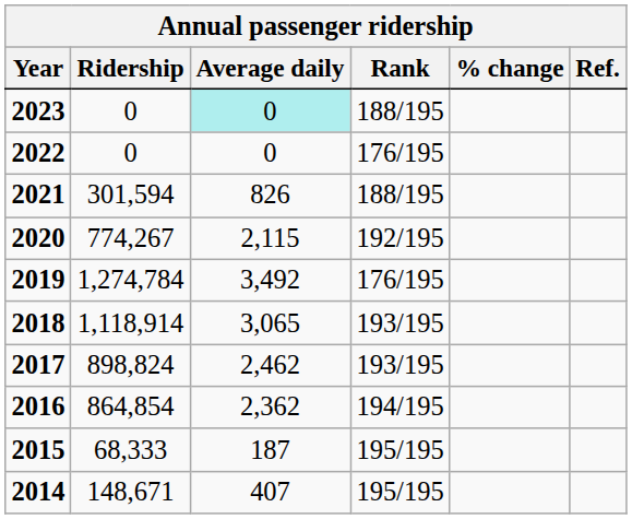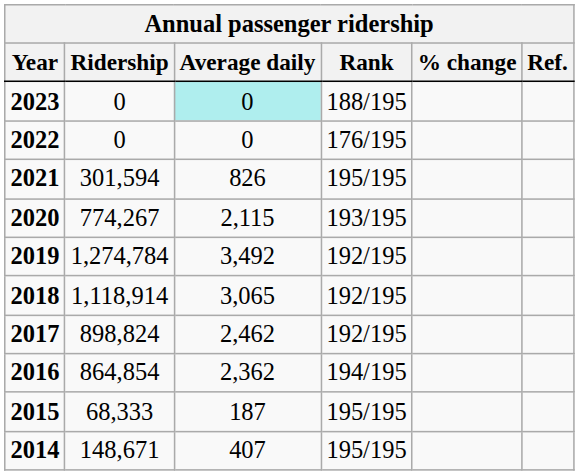2021 | Rank: 188/195 -> 195/195
2020 | Rank: 192/195 -> 193/195
2019 | Rank: 176/195 -> 192/195
2018 | Rank: 193/195 -> 192/195
2017 | Rank: 193/195 -> 192/195
